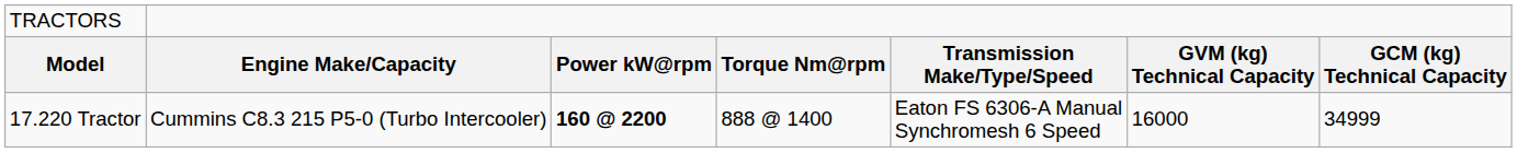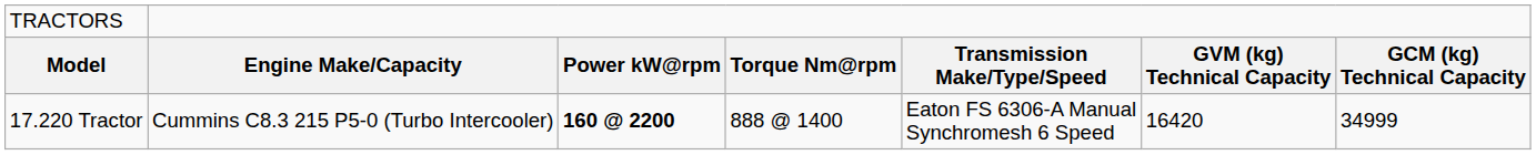17.220 Tractor | column 6: 16000 -> 16420
